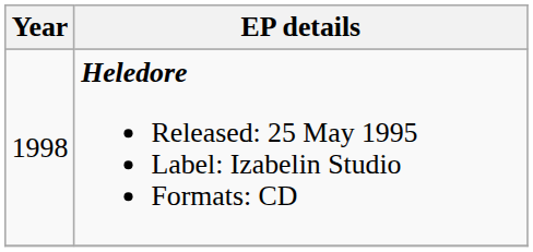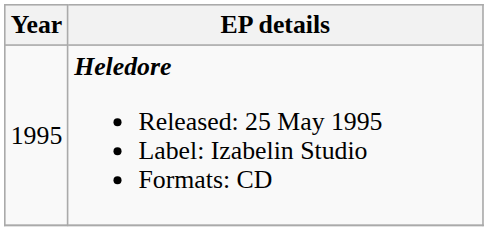row 2 | Year: 1998 -> 1995
